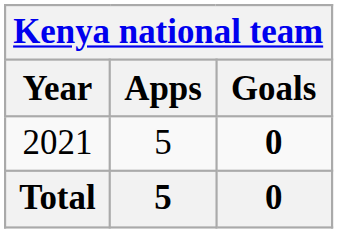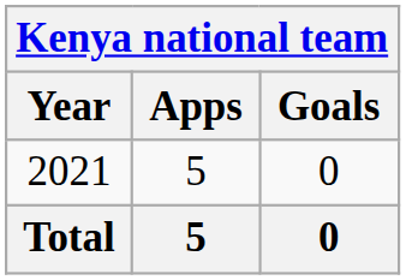2021 | Goals: bold -> normal
